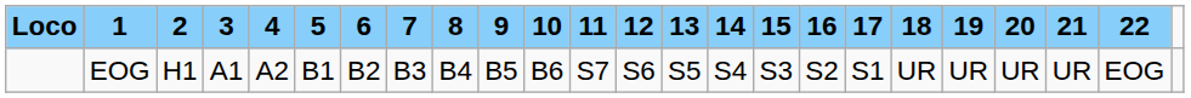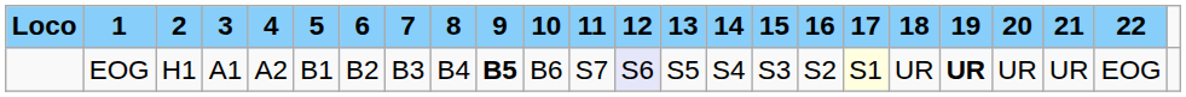row 2 | 9: normal -> bold
row 2 | 12: no background -> lavender background
row 2 | 17: no background -> lightyellow background
row 2 | 19: normal -> bold
